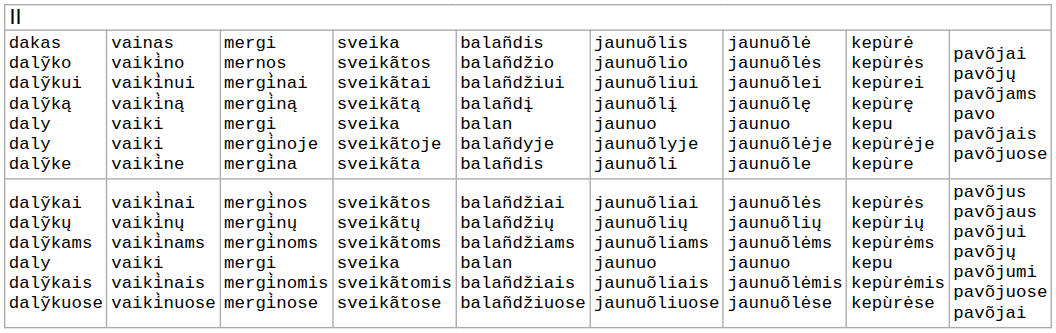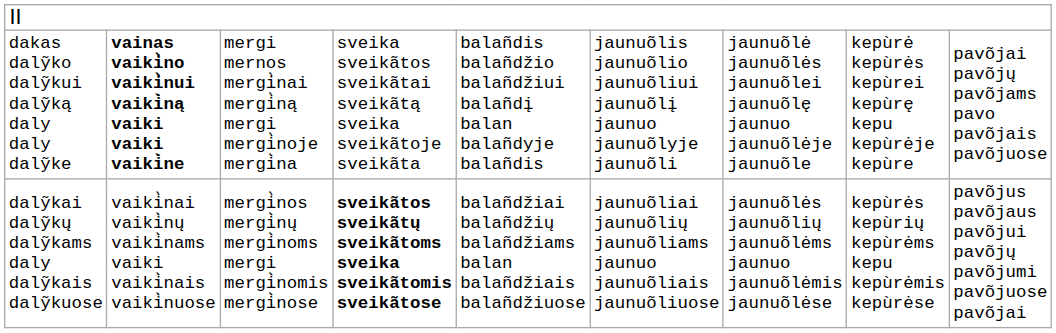dakas dalỹko dalỹkui dalỹką daly daly dalỹke | column 2: normal -> bold
dalỹkai dalỹkų dalỹkams daly dalỹkais dalỹkuose | column 4: normal -> bold
